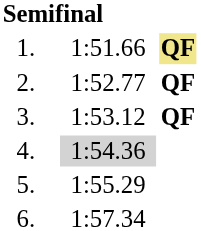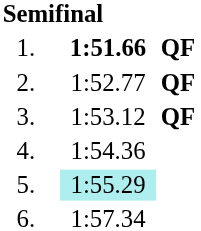1. | column 2: normal -> bold
1. | column 3: khaki background -> no background
4. | column 2: lightgrey background -> no background
5. | column 2: no background -> paleturquoise background
